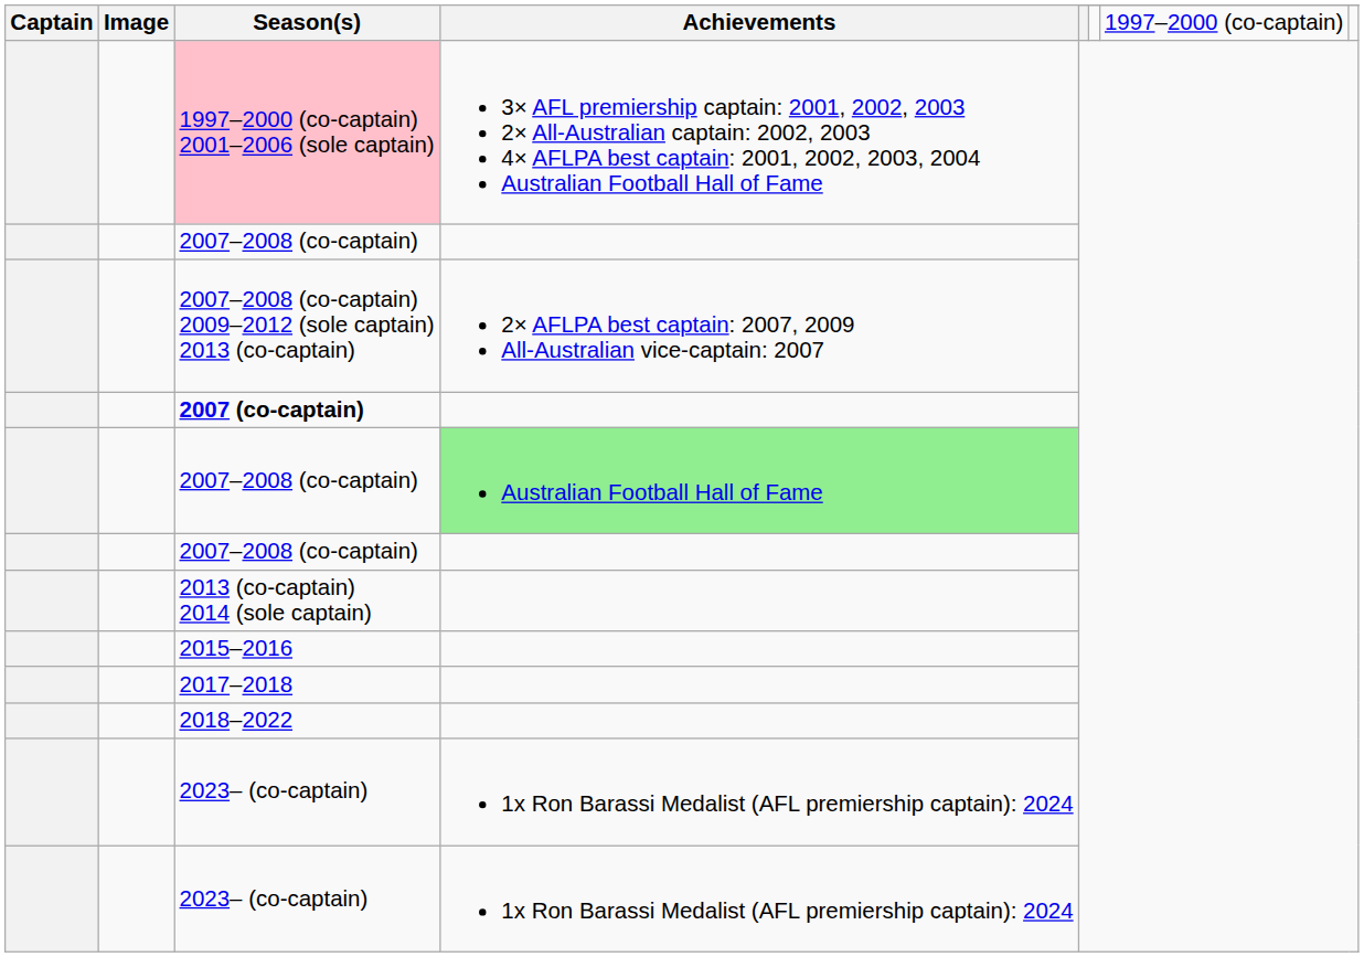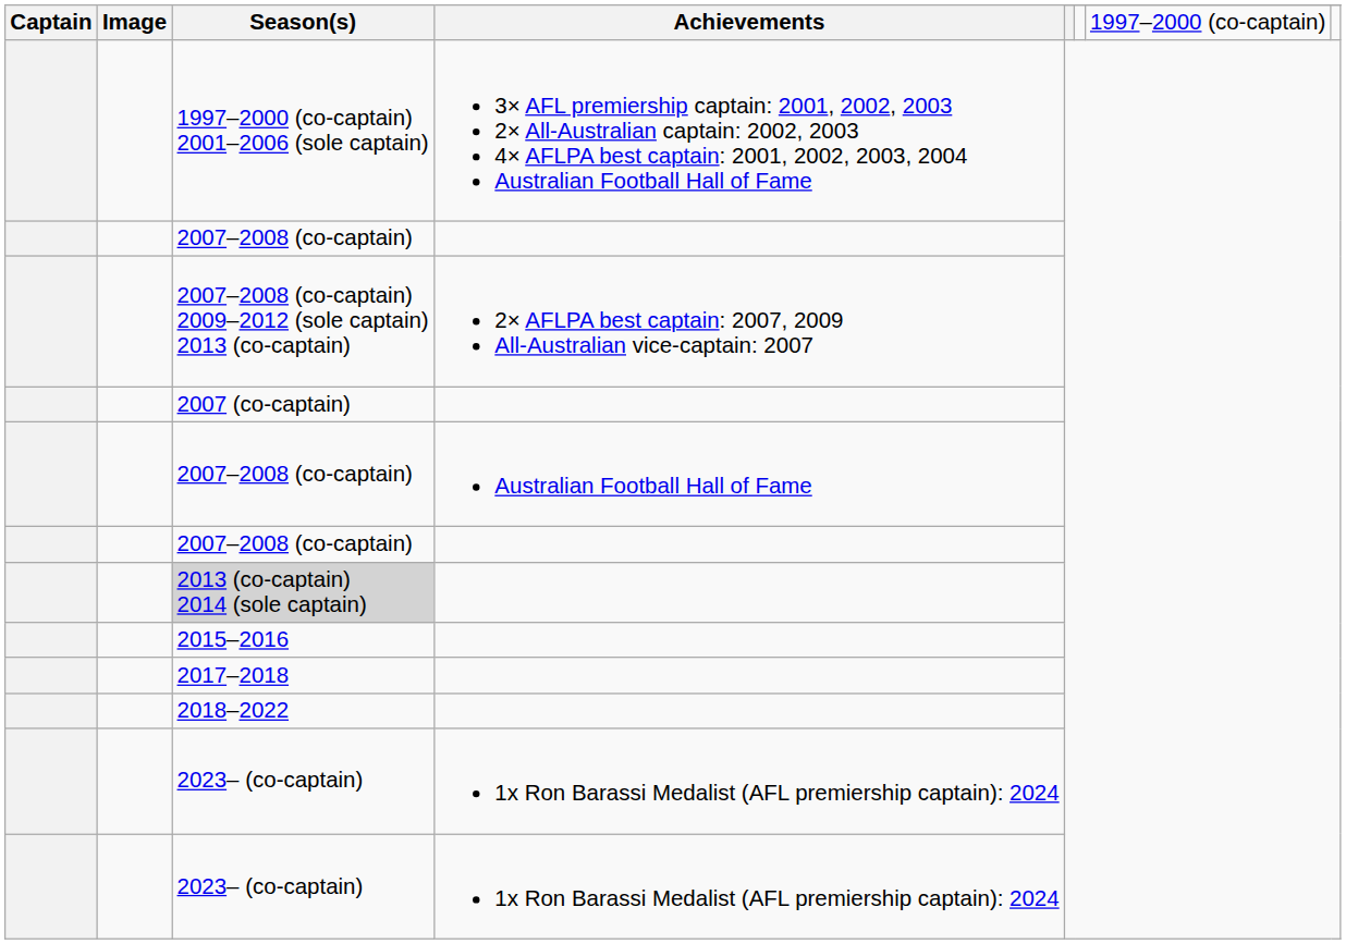1997–2000 (co-captain) 2001–2006 (sole captain) | Season(s): pink background -> no background
2007 (co-captain) | Season(s): bold -> normal
2007–2008 (co-captain) / Australian Football Hall of Fame | Achievements: lightgreen background -> no background
2013 (co-captain) 2014 (sole captain) | Season(s): no background -> lightgrey background
